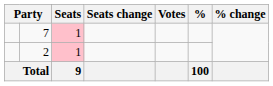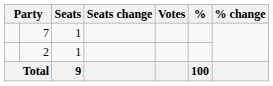7 | Seats: pink background -> no background
2 | Seats: pink background -> no background
